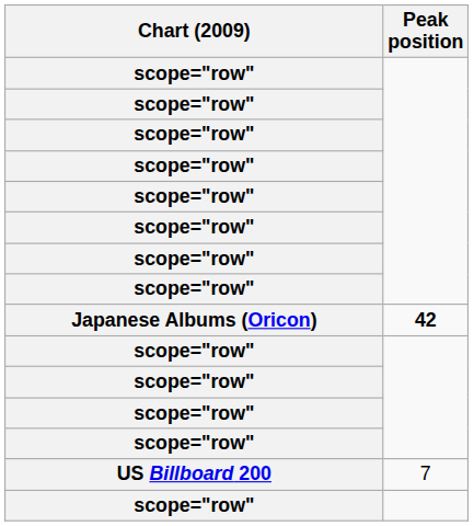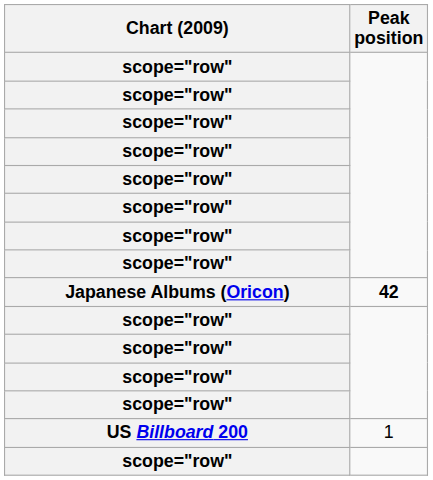US Billboard 200 | Peak position: 7 -> 1
